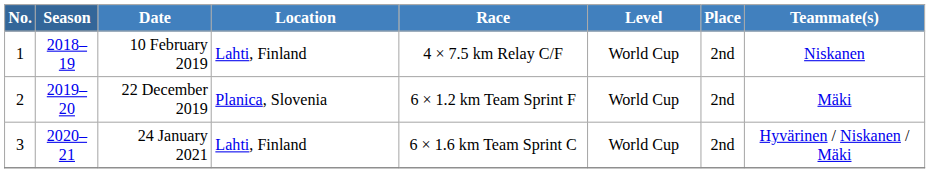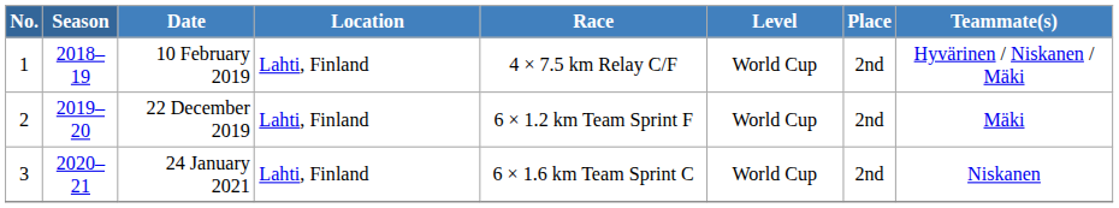10 February 2019 | Teammate(s): Niskanen -> Hyvärinen / Niskanen / Mäki
22 December 2019 | Location: Planica, Slovenia -> Lahti, Finland
24 January 2021 | Teammate(s): Hyvärinen / Niskanen / Mäki -> Niskanen
